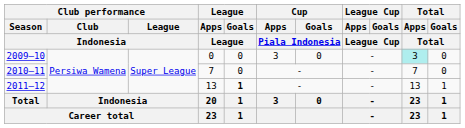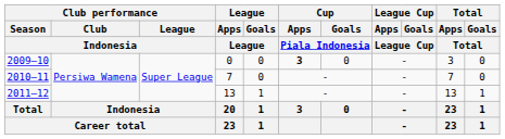2009–10 | Cup / Apps / Piala Indonesia: normal -> bold
2009–10 | Total / Apps / Total: paleturquoise background -> no background
2011–12 | League / Goals / League: bold -> normal
